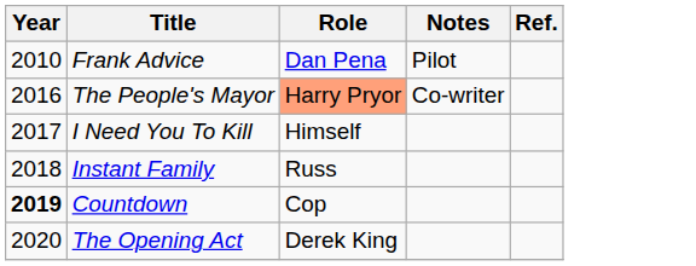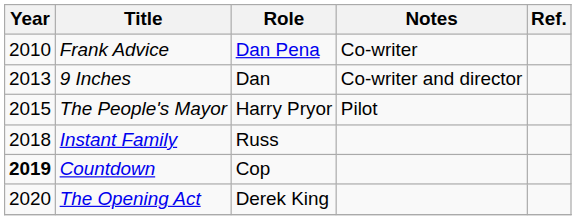Frank Advice | Notes: Pilot -> Co-writer
+ row: 2013 | 9 Inches | Dan | Co-writer and director
The People's Mayor | Year: 2016 -> 2015
The People's Mayor | Role: lightsalmon background -> no background
The People's Mayor | Notes: Co-writer -> Pilot
- row: 2017 | I Need You To Kill | Himself
